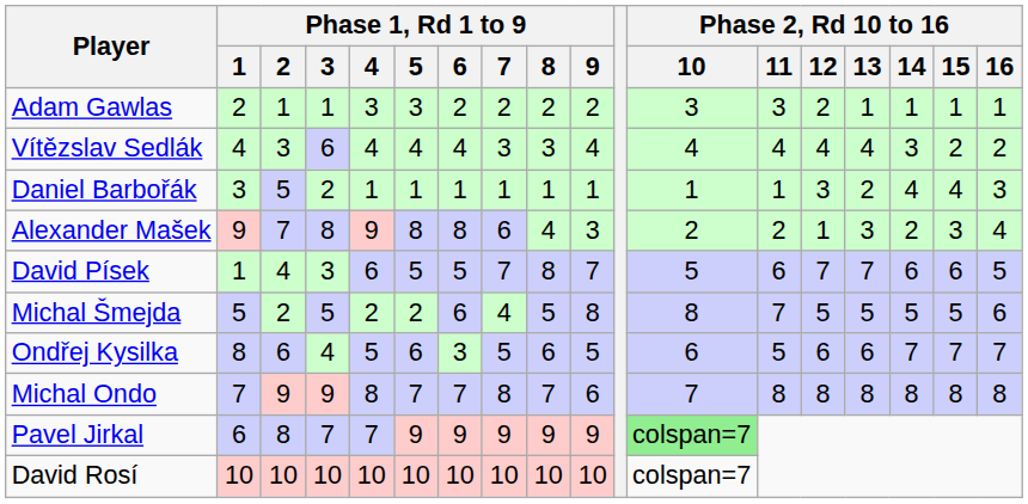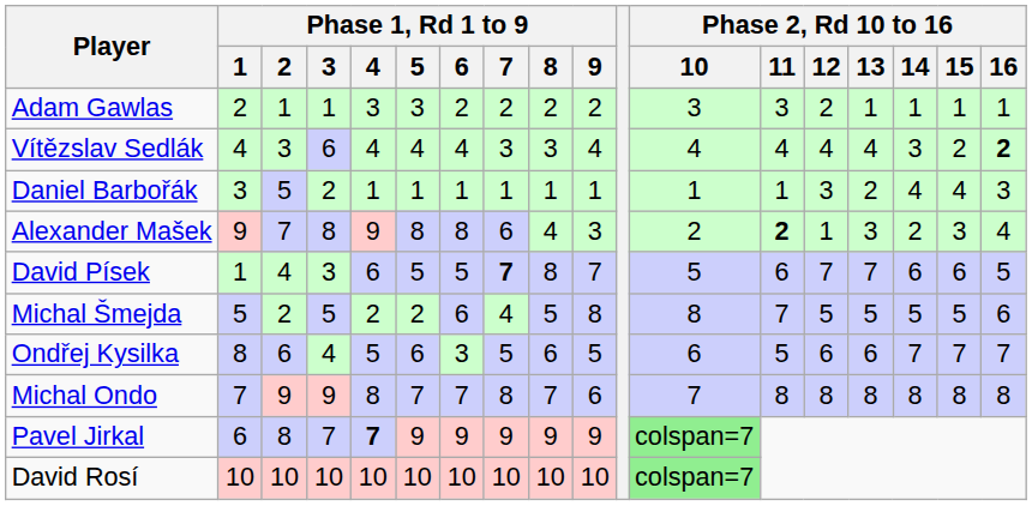Vítězslav Sedlák | Phase 2, Rd 10 to 16 / 16: normal -> bold
Alexander Mašek | Phase 2, Rd 10 to 16 / 11: normal -> bold
David Písek | Phase 1, Rd 1 to 9 / 7: normal -> bold
Pavel Jirkal | Phase 1, Rd 1 to 9 / 4: normal -> bold
David Rosí | Phase 2, Rd 10 to 16 / 10: no background -> lightgreen background
